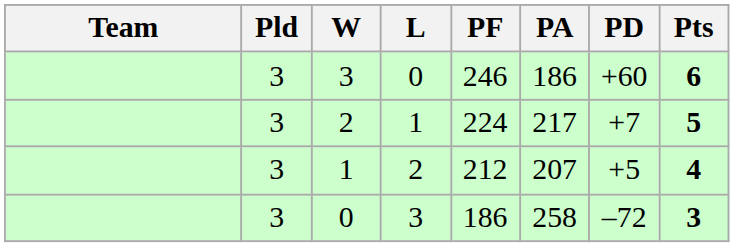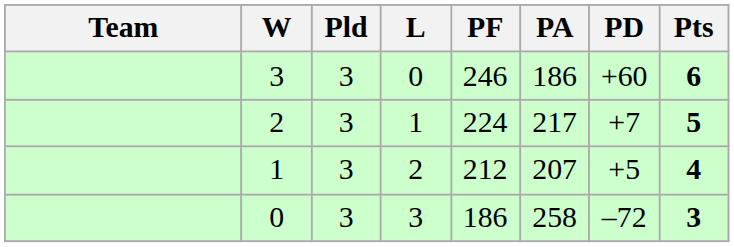columns swapped: Pld <-> W
